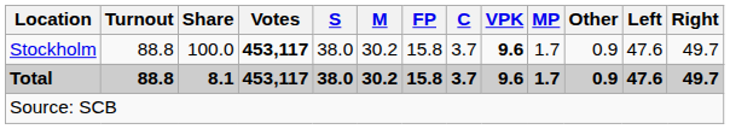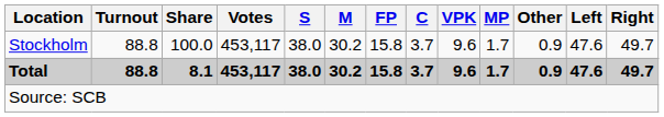Stockholm | Votes: bold -> normal
Stockholm | VPK: bold -> normal
